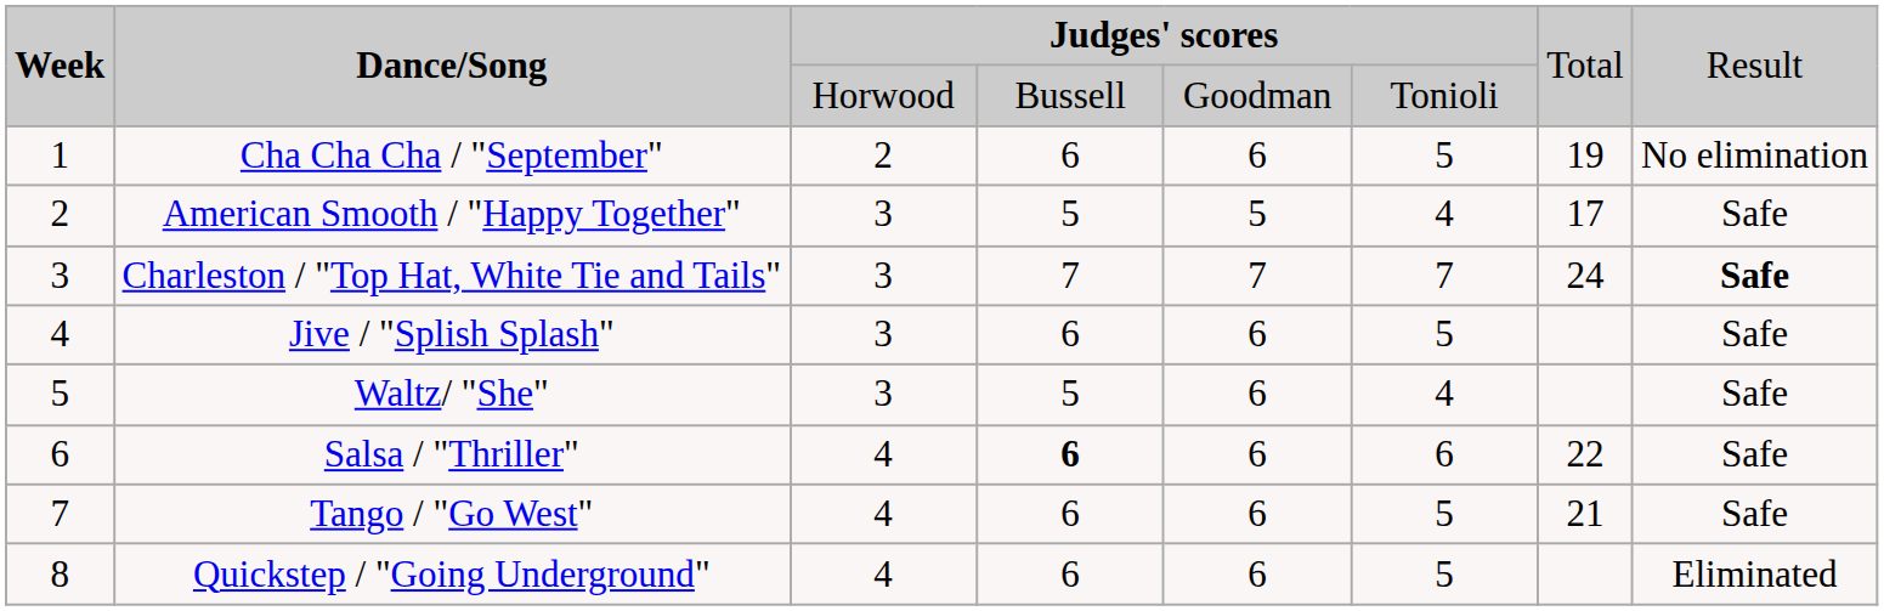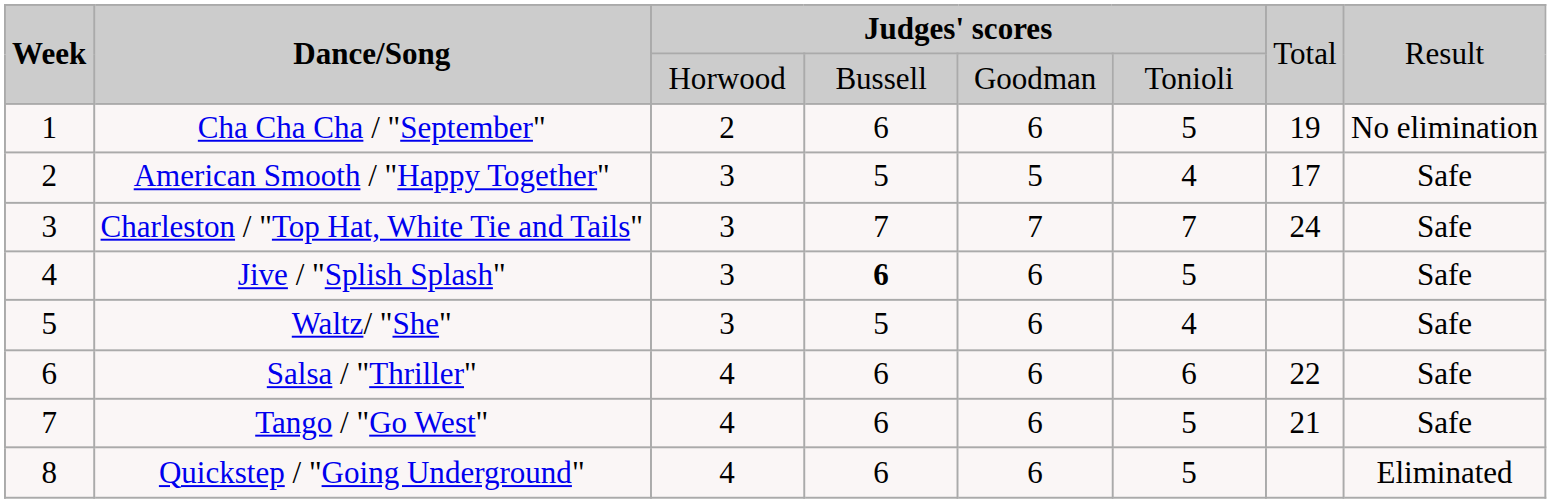Charleston / "Top Hat, White Tie and Tails" | column 8: bold -> normal
Jive / "Splish Splash" | column 4: normal -> bold
Salsa / "Thriller" | column 4: bold -> normal
